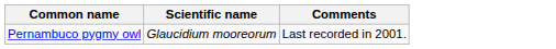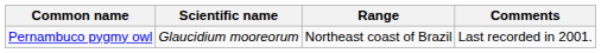+ column: Range | Northeast coast of Brazil
